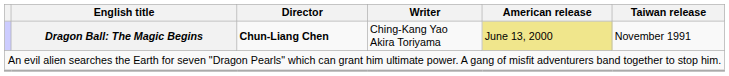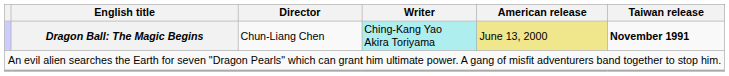row 2 | Director: bold -> normal
row 2 | Writer: no background -> paleturquoise background
row 2 | Taiwan release: normal -> bold
